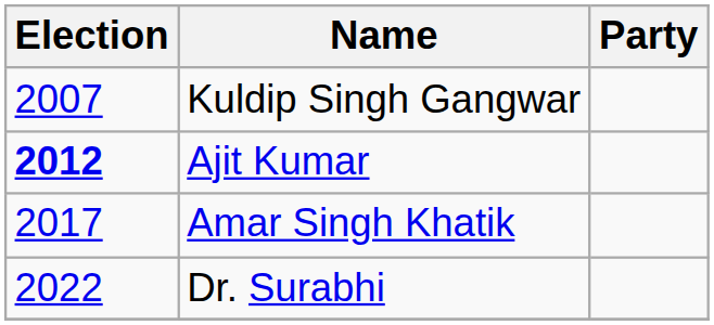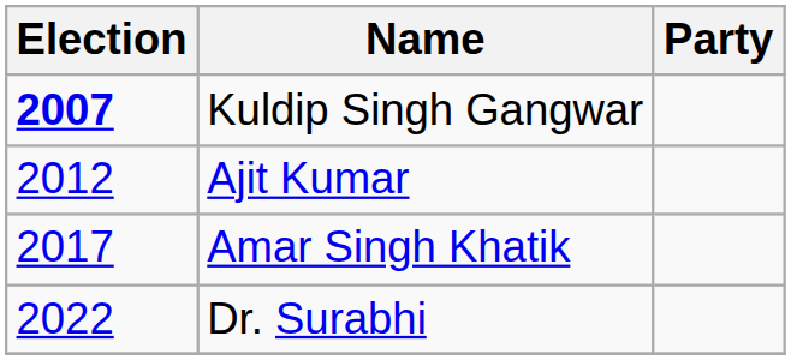Kuldip Singh Gangwar | Election: normal -> bold
Ajit Kumar | Election: bold -> normal
